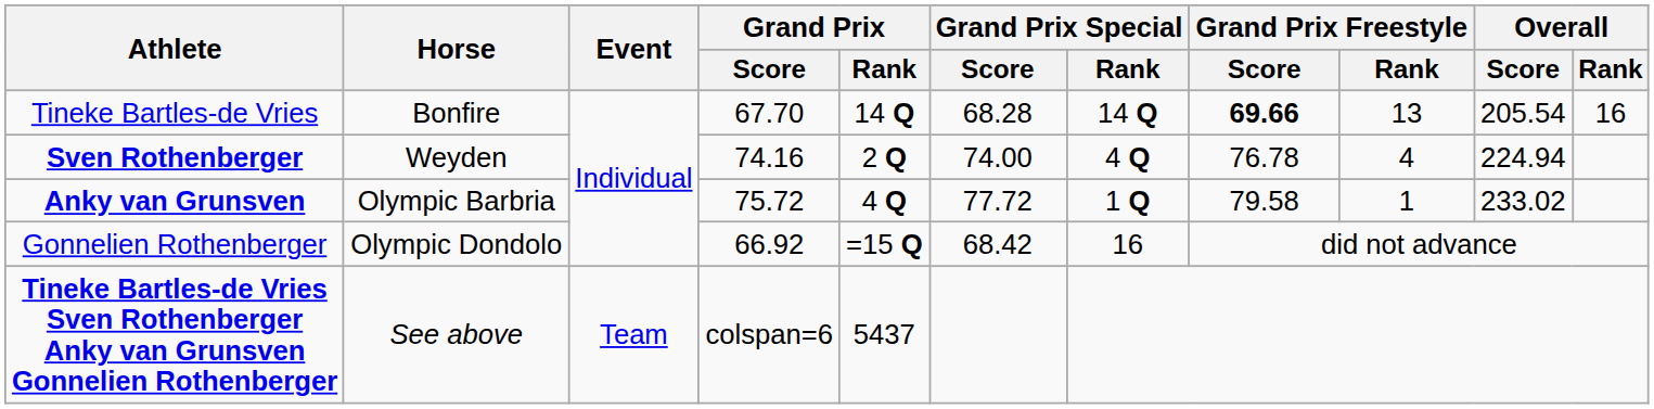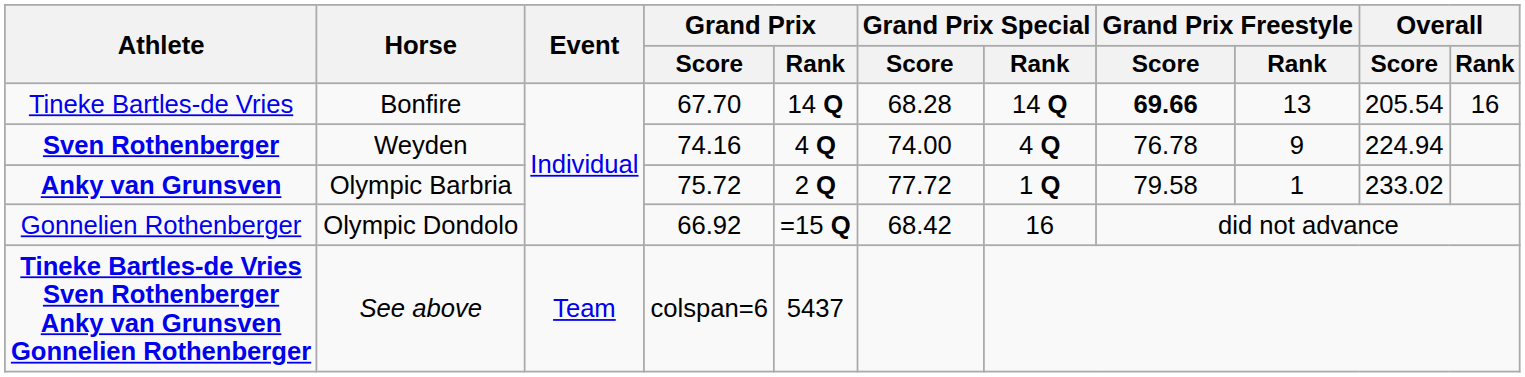Sven Rothenberger | Grand Prix / Rank: 2 Q -> 4 Q
Sven Rothenberger | Grand Prix Freestyle / Rank: 4 -> 9
Anky van Grunsven | Grand Prix / Rank: 4 Q -> 2 Q
